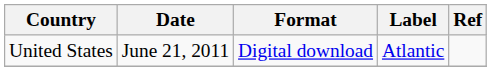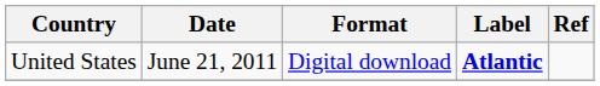United States | Label: normal -> bold
